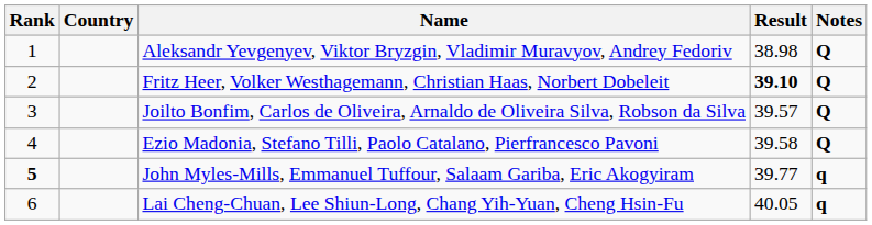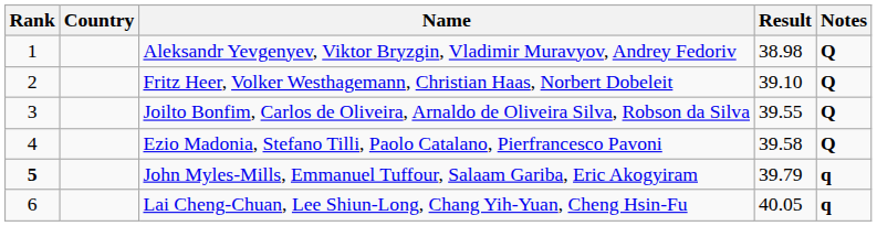row 3 | Result: bold -> normal
row 4 | Result: 39.57 -> 39.55
row 6 | Result: 39.77 -> 39.79
